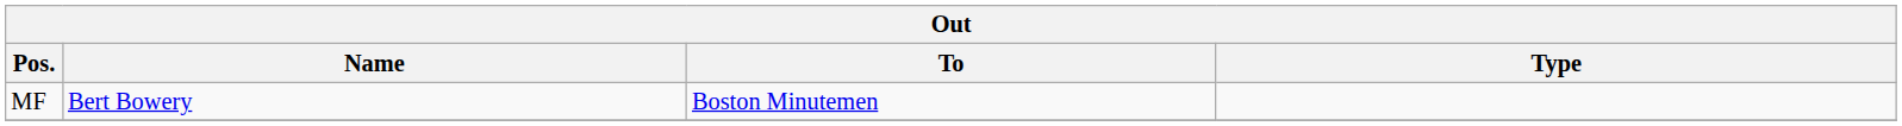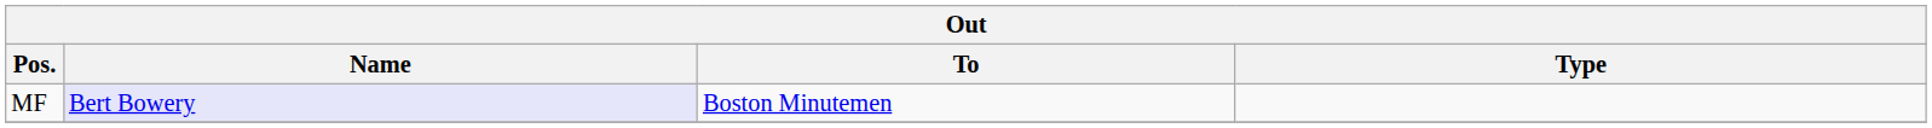MF | Name: no background -> lavender background
